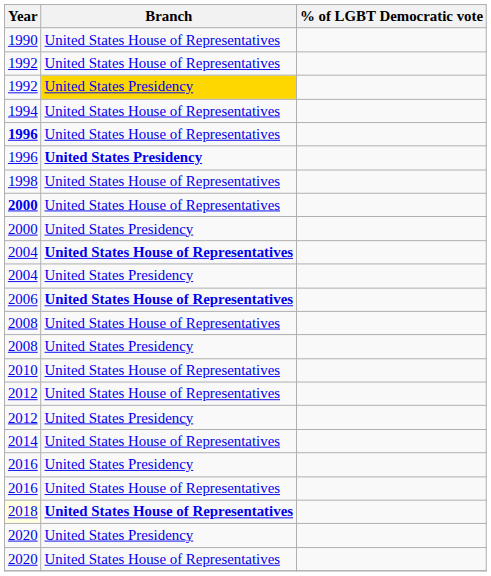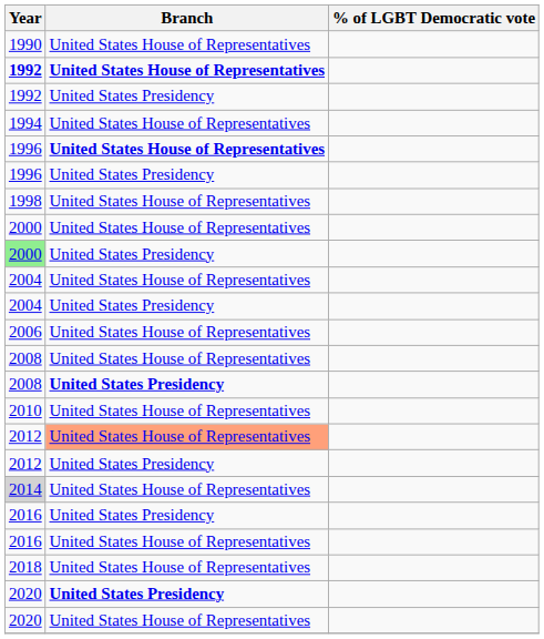1992 / United States House of Representatives | Year: normal -> bold
1992 / United States House of Representatives | Branch: normal -> bold
1992 / United States Presidency | Branch: gold background -> no background
1996 / United States House of Representatives | Year: bold -> normal
1996 / United States House of Representatives | Branch: normal -> bold
1996 / United States Presidency | Branch: bold -> normal
2000 / United States House of Representatives | Year: bold -> normal
2000 / United States Presidency | Year: no background -> lightgreen background
2004 / United States House of Representatives | Branch: bold -> normal
2006 | Branch: bold -> normal
2008 / United States Presidency | Branch: normal -> bold
2012 / United States House of Representatives | Branch: no background -> lightsalmon background
2014 | Year: no background -> lightgrey background
2018 | Year: lightyellow background -> no background
2018 | Branch: bold -> normal
2020 / United States Presidency | Branch: normal -> bold
